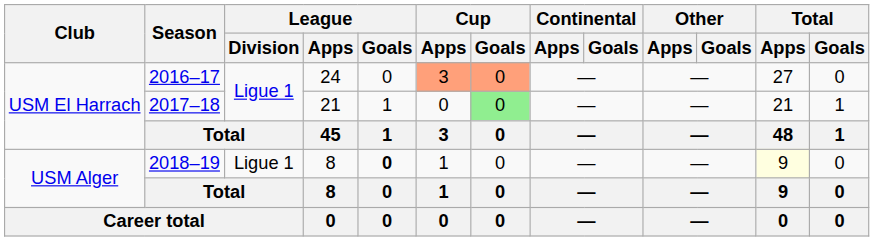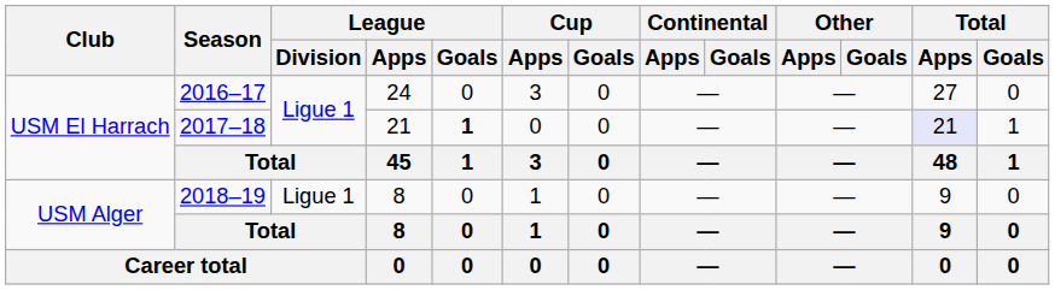2016–17 | Cup / Apps: lightsalmon background -> no background
2016–17 | Cup / Goals: lightsalmon background -> no background
2017–18 | League / Goals: normal -> bold
2017–18 | Cup / Goals: lightgreen background -> no background
2017–18 | Total / Apps: no background -> lavender background
2018–19 | League / Goals: bold -> normal
2018–19 | Total / Apps: lightyellow background -> no background
